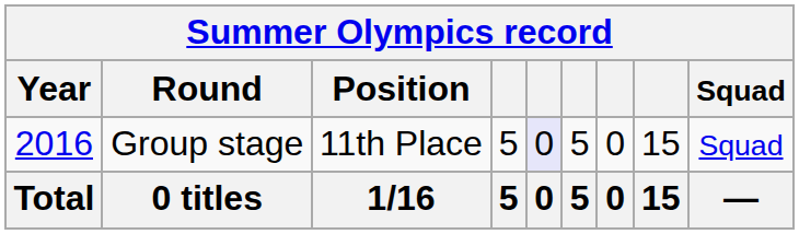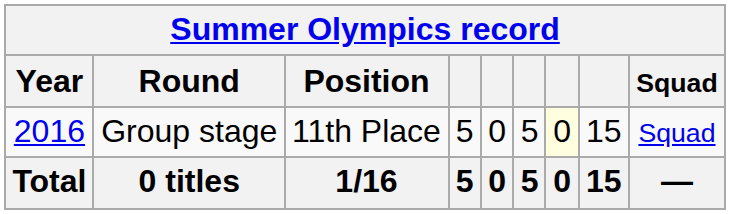Group stage | column 5: lavender background -> no background
Group stage | column 7: no background -> lightyellow background
